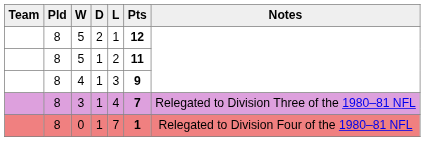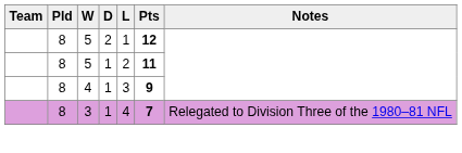- row: 8 | 0 | 1 | 7 | 1 | Relegated to Division Four of the 1980–81 NFL
